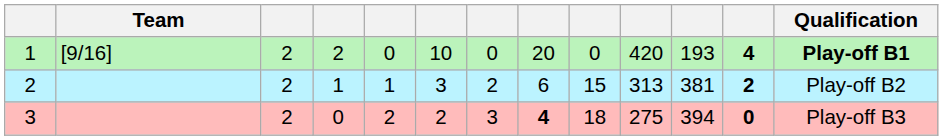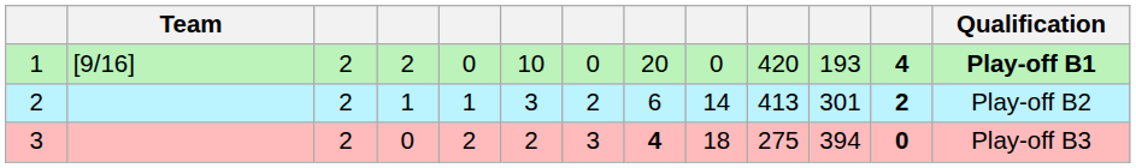row 3 | column 9: 15 -> 14
row 3 | column 10: 313 -> 413
row 3 | column 11: 381 -> 301
